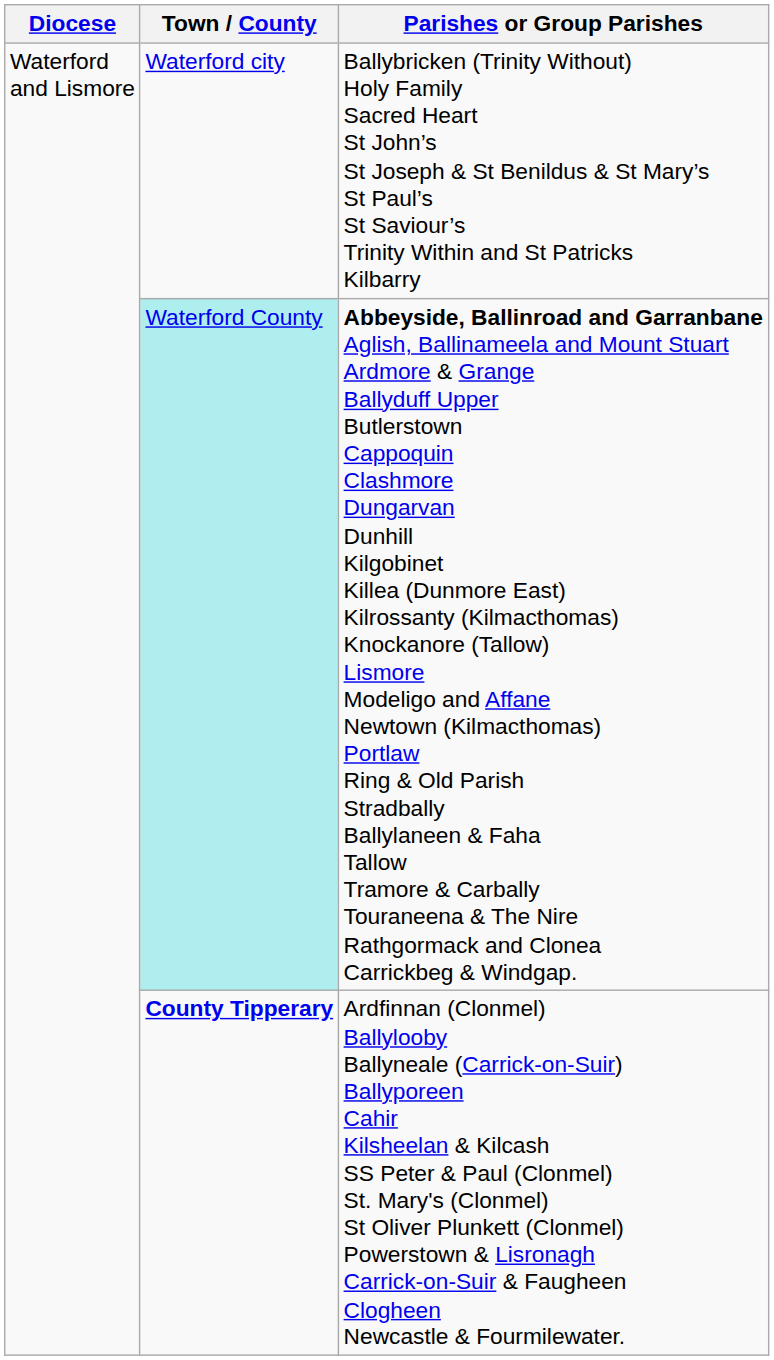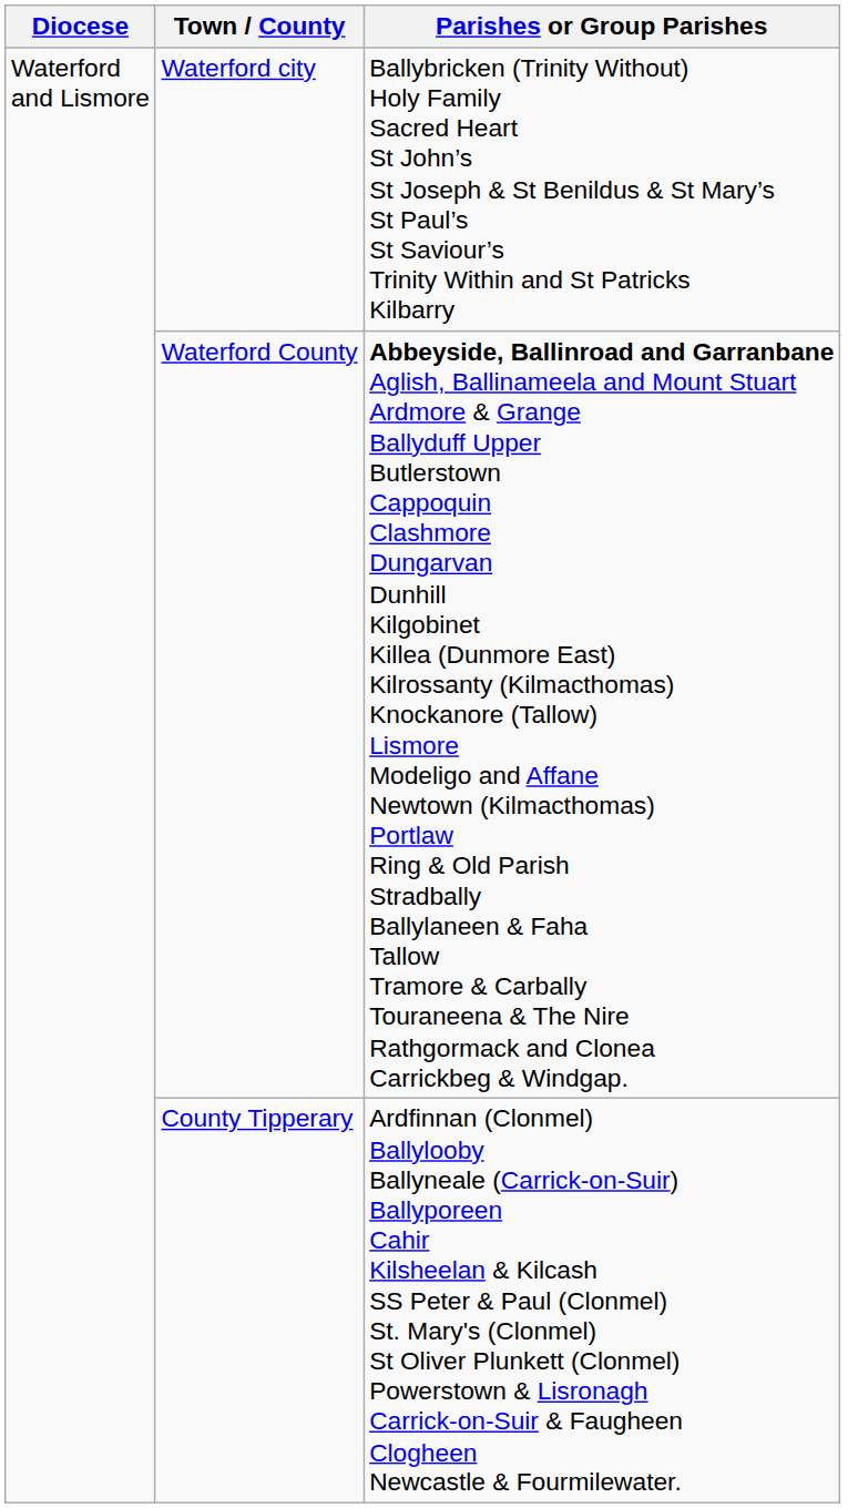Waterford County | Town / County: paleturquoise background -> no background
County Tipperary | Town / County: bold -> normal
